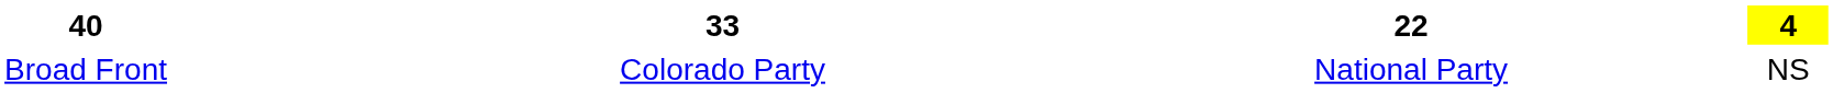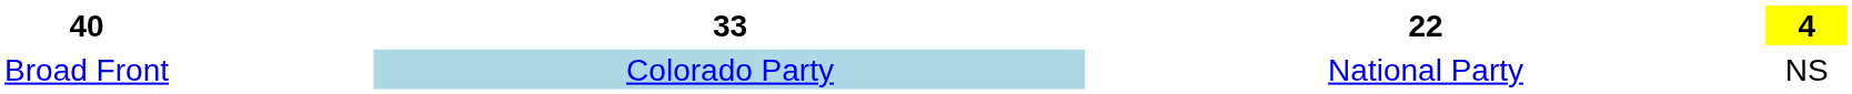Broad Front | column 2: no background -> lightblue background
